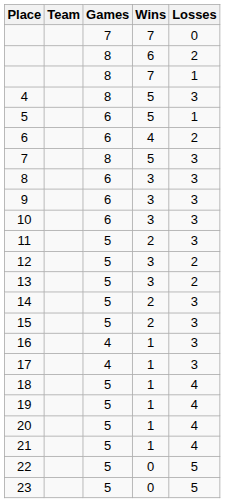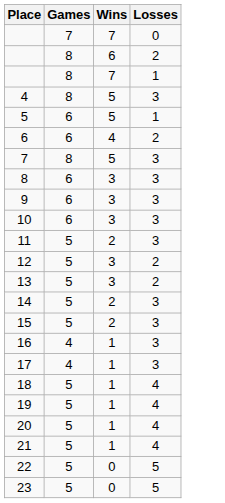- column: Team
